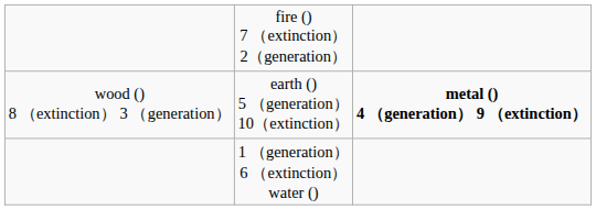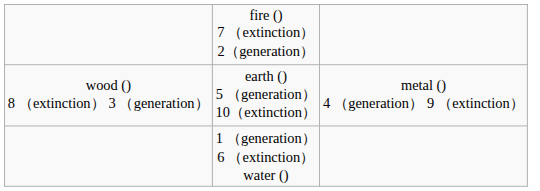wood () 8 （extinction） 3 （generation） | column 3: bold -> normal
